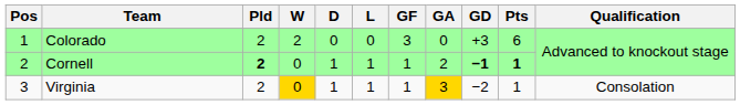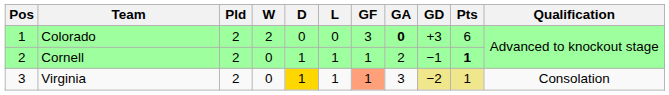Colorado | GA: normal -> bold
Cornell | Pld: bold -> normal
Cornell | GD: bold -> normal
Virginia | W: gold background -> no background
Virginia | D: no background -> gold background
Virginia | GF: no background -> lightsalmon background
Virginia | GA: gold background -> no background
Virginia | GD: no background -> khaki background
Virginia | Pts: no background -> khaki background
